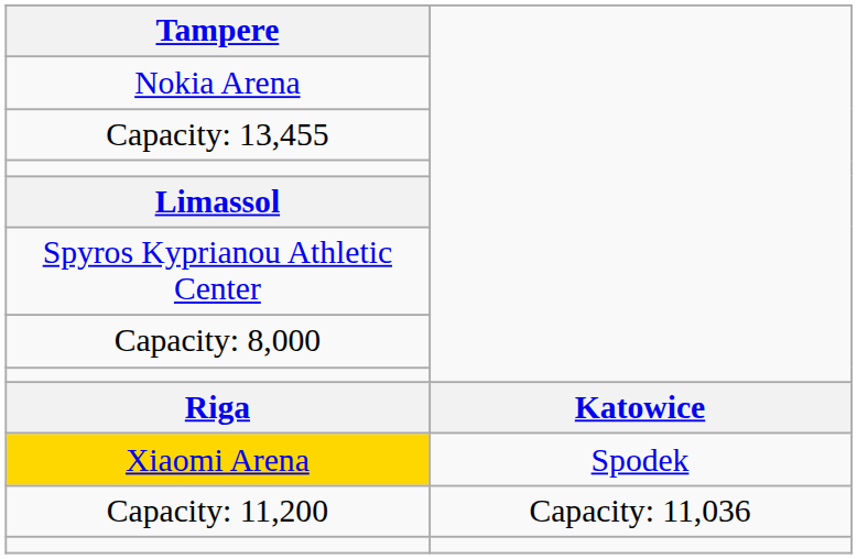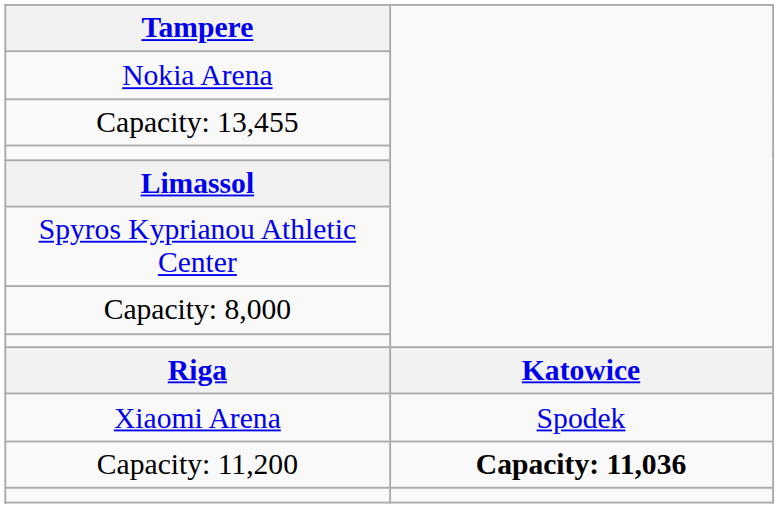Xiaomi Arena | Tampere: gold background -> no background
Capacity: 11,200 | column 2: normal -> bold
